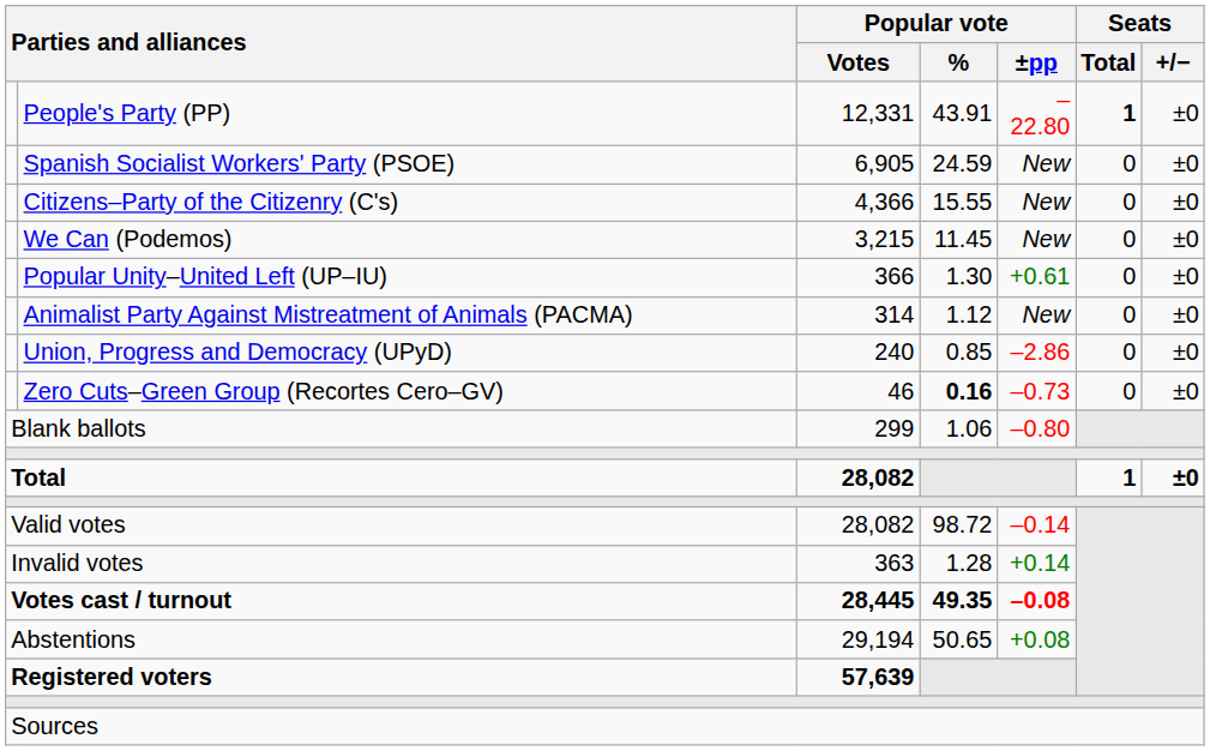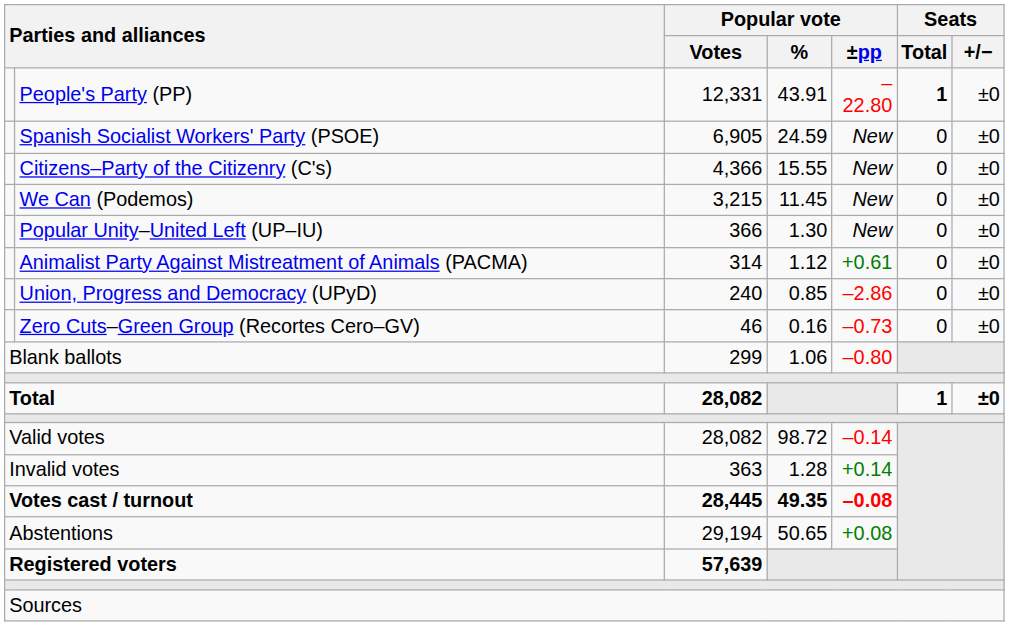Popular Unity–United Left (UP–IU) | Popular vote / ±pp: +0.61 -> New
Animalist Party Against Mistreatment of Animals (PACMA) | Popular vote / ±pp: New -> +0.61
Zero Cuts–Green Group (Recortes Cero–GV) | Popular vote / %: bold -> normal
